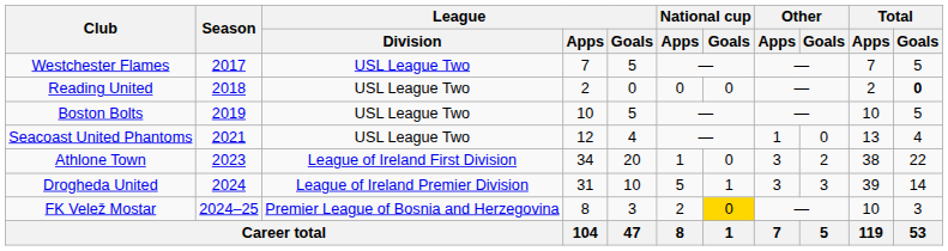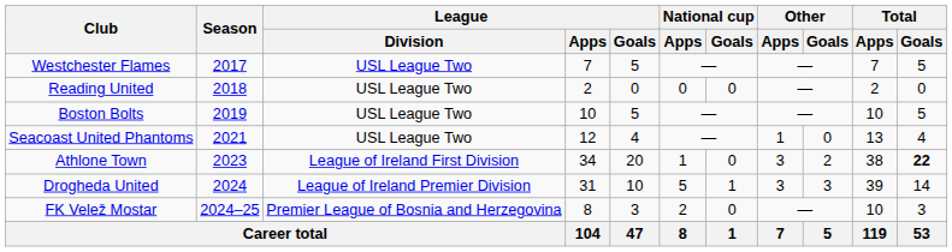Reading United | Total / Goals: bold -> normal
Athlone Town | Total / Goals: normal -> bold
FK Velež Mostar | National cup / Goals: gold background -> no background
